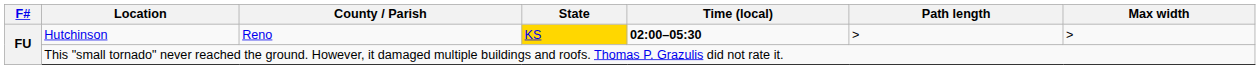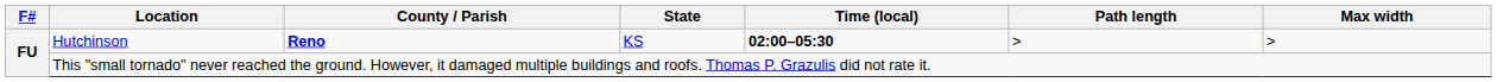Hutchinson | County / Parish: normal -> bold
Hutchinson | State: gold background -> no background
